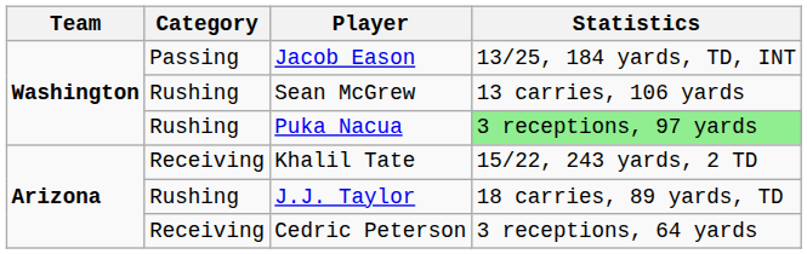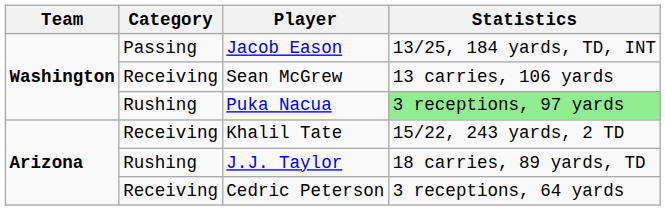Sean McGrew | Category: Rushing -> Receiving
